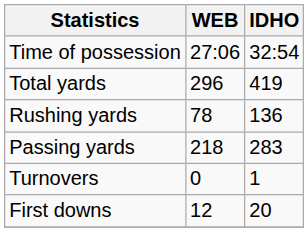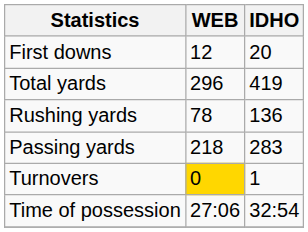rows swapped: First downs <-> Time of possession
Turnovers | WEB: no background -> gold background
